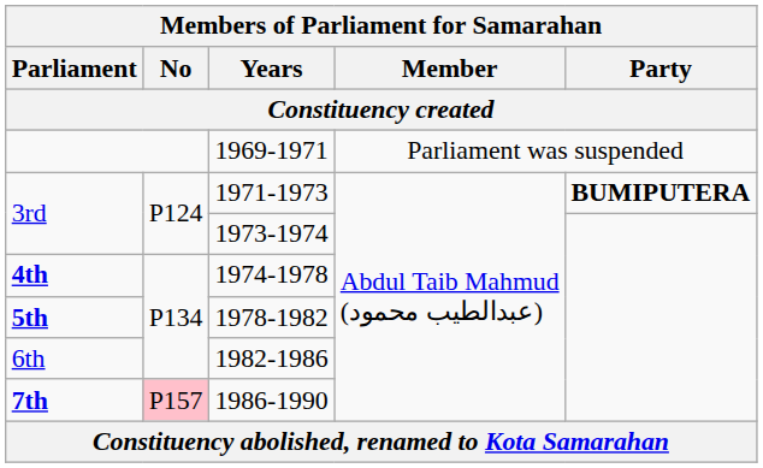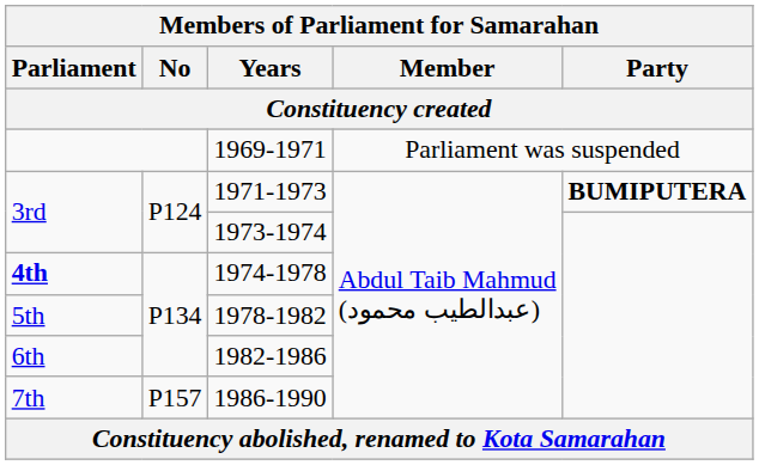1978-1982 | Parliament: bold -> normal
1986-1990 | Parliament: bold -> normal
1986-1990 | No: pink background -> no background
